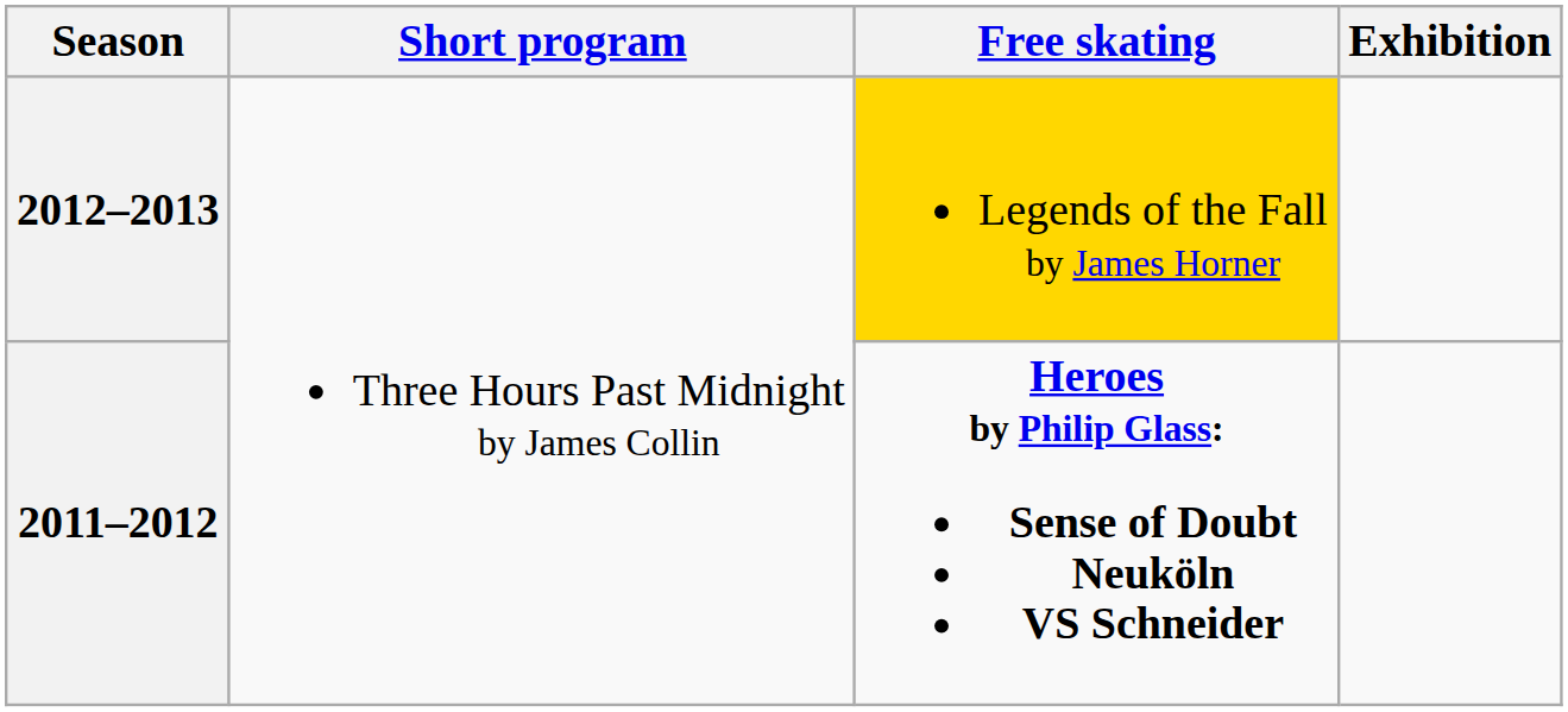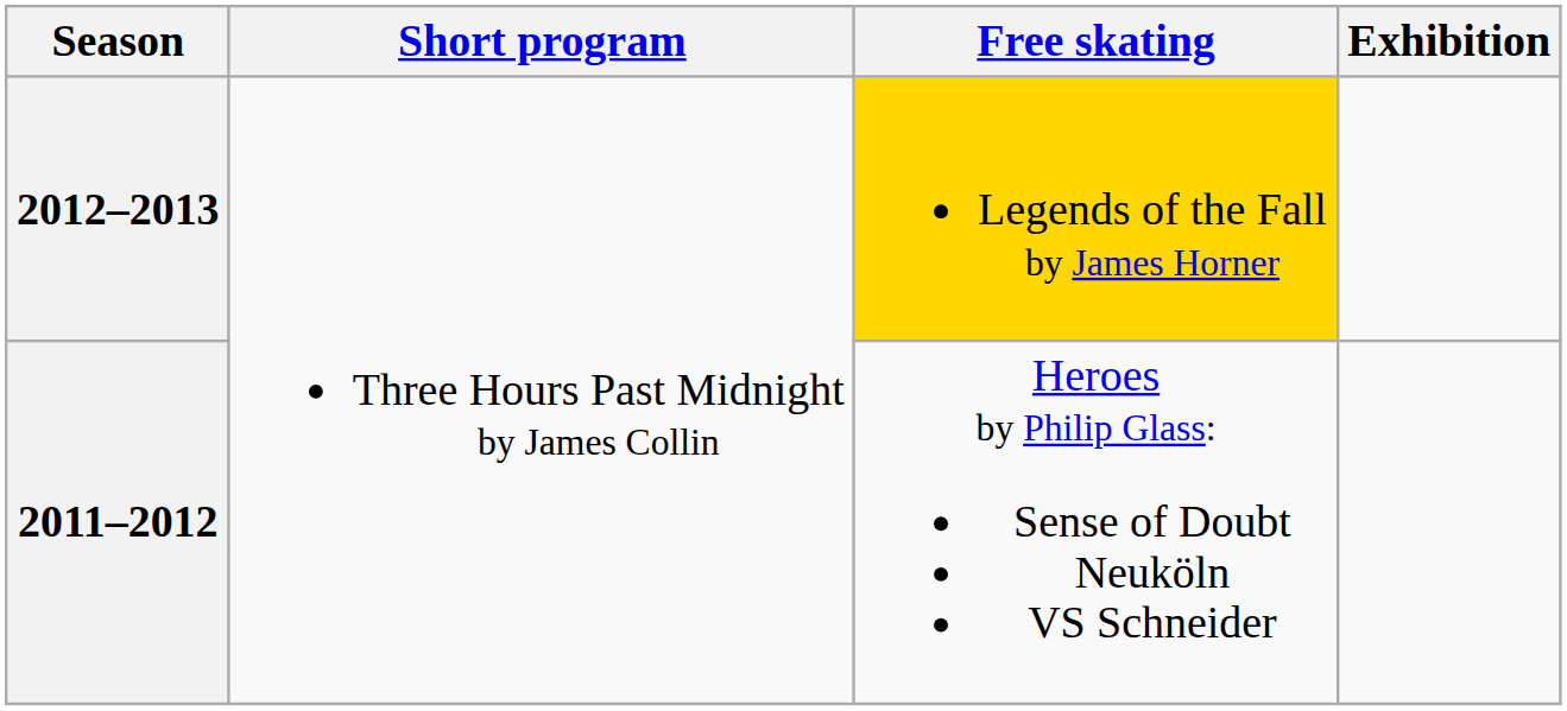2011–2012 | Free skating: bold -> normal
